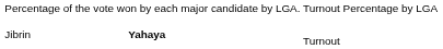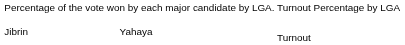Jibrin | column 2: bold -> normal
